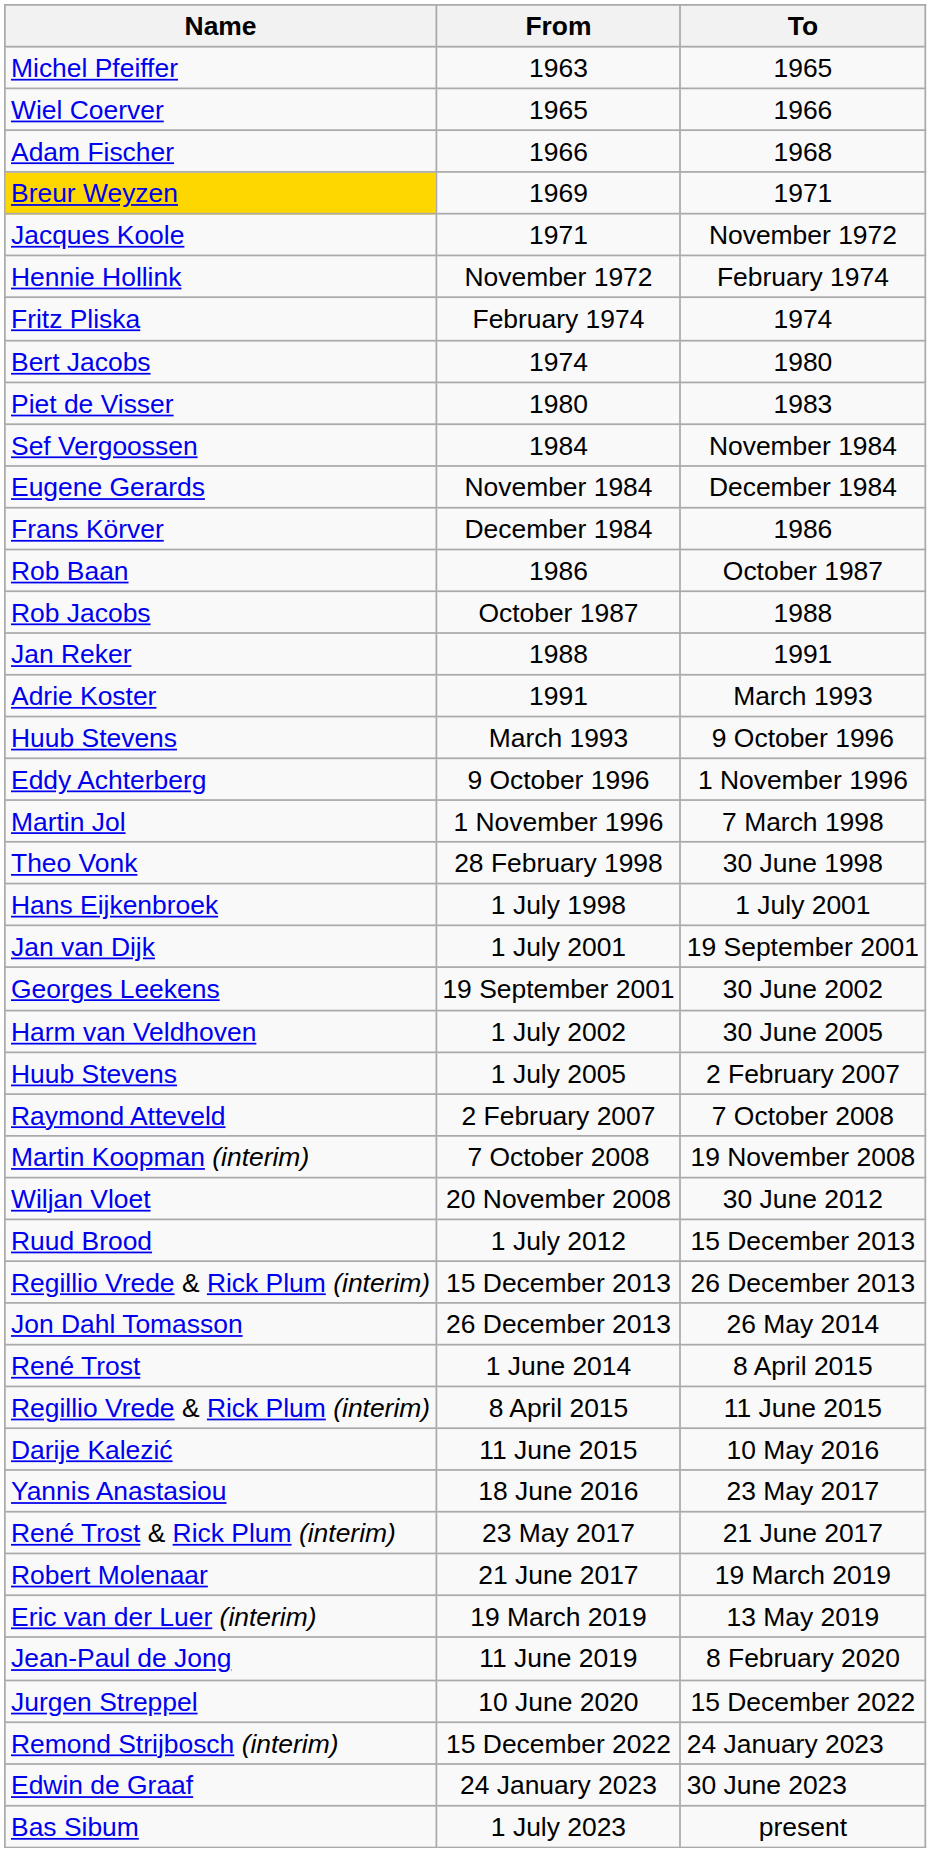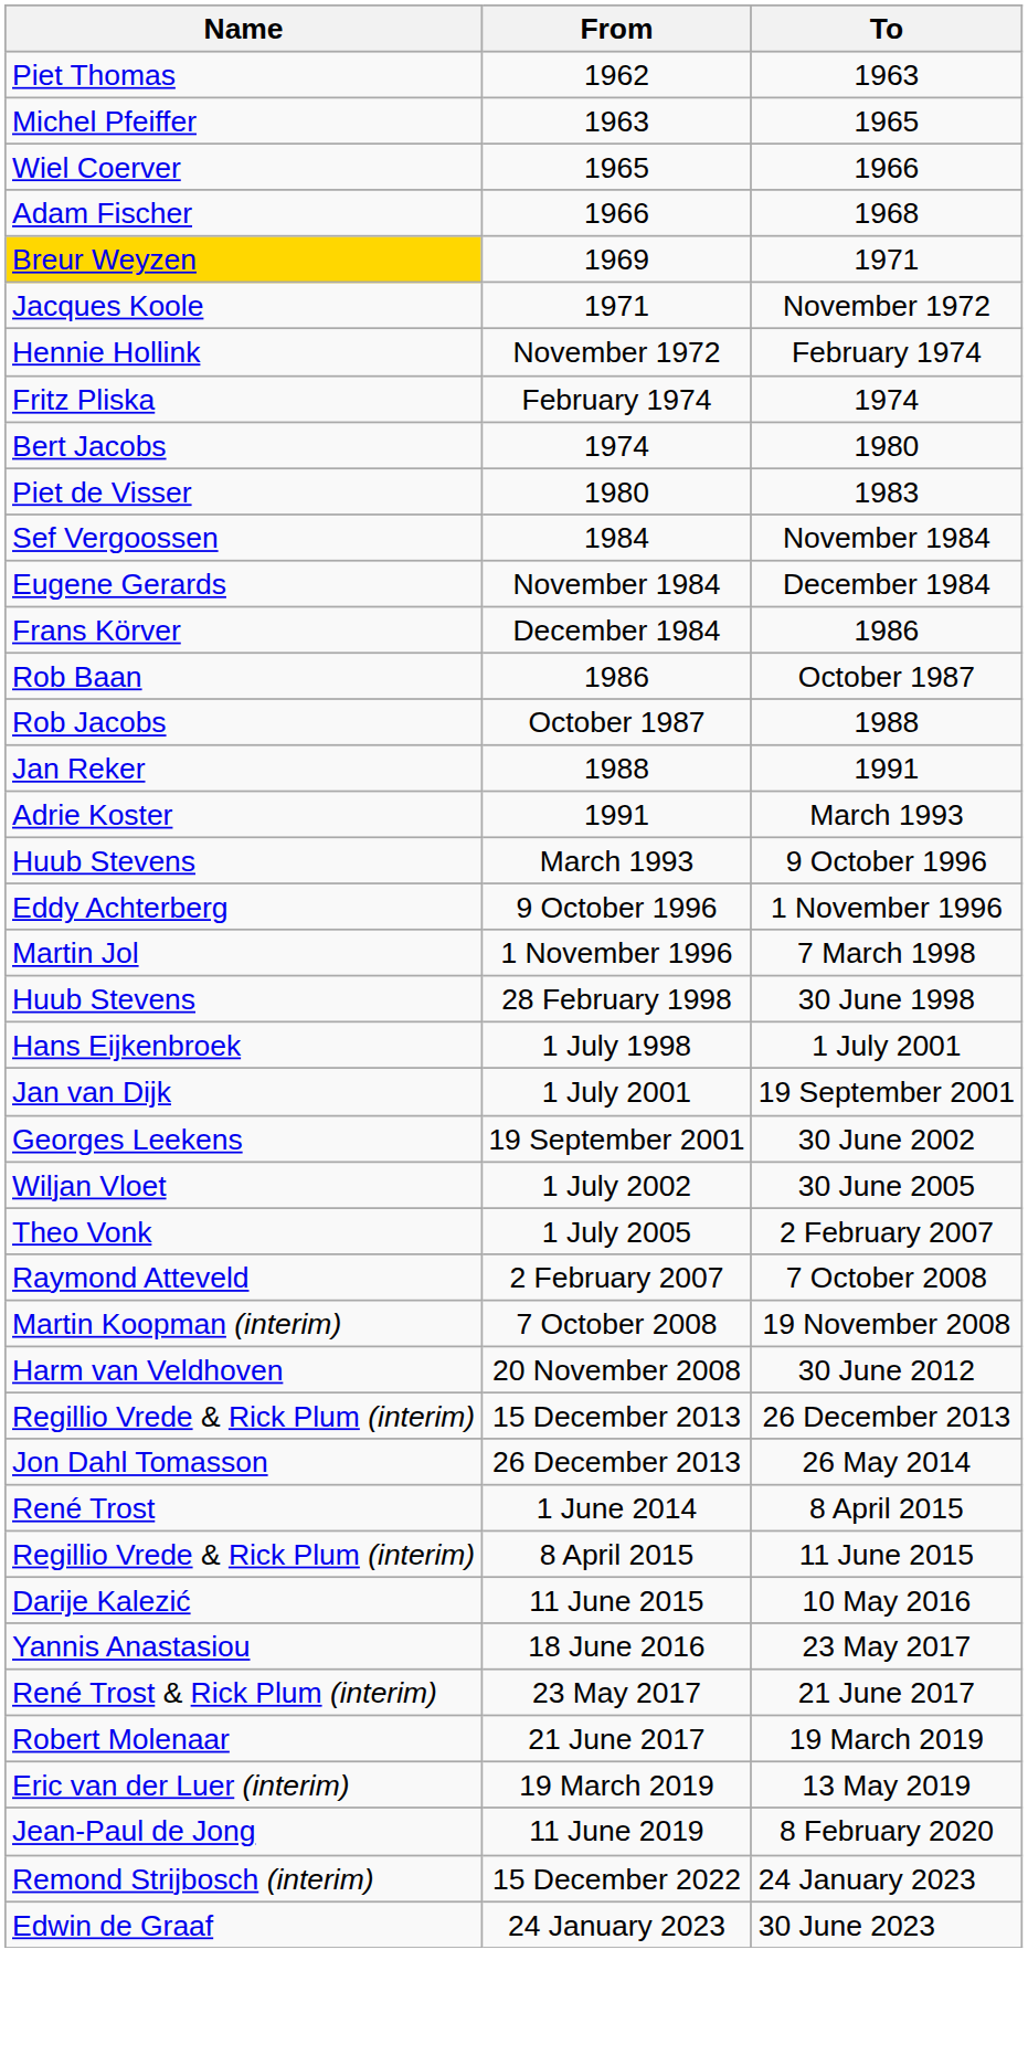+ row: Piet Thomas | 1962 | 1963
28 February 1998 | Name: Theo Vonk -> Huub Stevens
1 July 2002 | Name: Harm van Veldhoven -> Wiljan Vloet
1 July 2005 | Name: Huub Stevens -> Theo Vonk
20 November 2008 | Name: Wiljan Vloet -> Harm van Veldhoven
- row: Ruud Brood | 1 July 2012 | 15 December 2013
- row: Jurgen Streppel | 10 June 2020 | 15 December 2022
- row: Bas Sibum | 1 July 2023 | present
